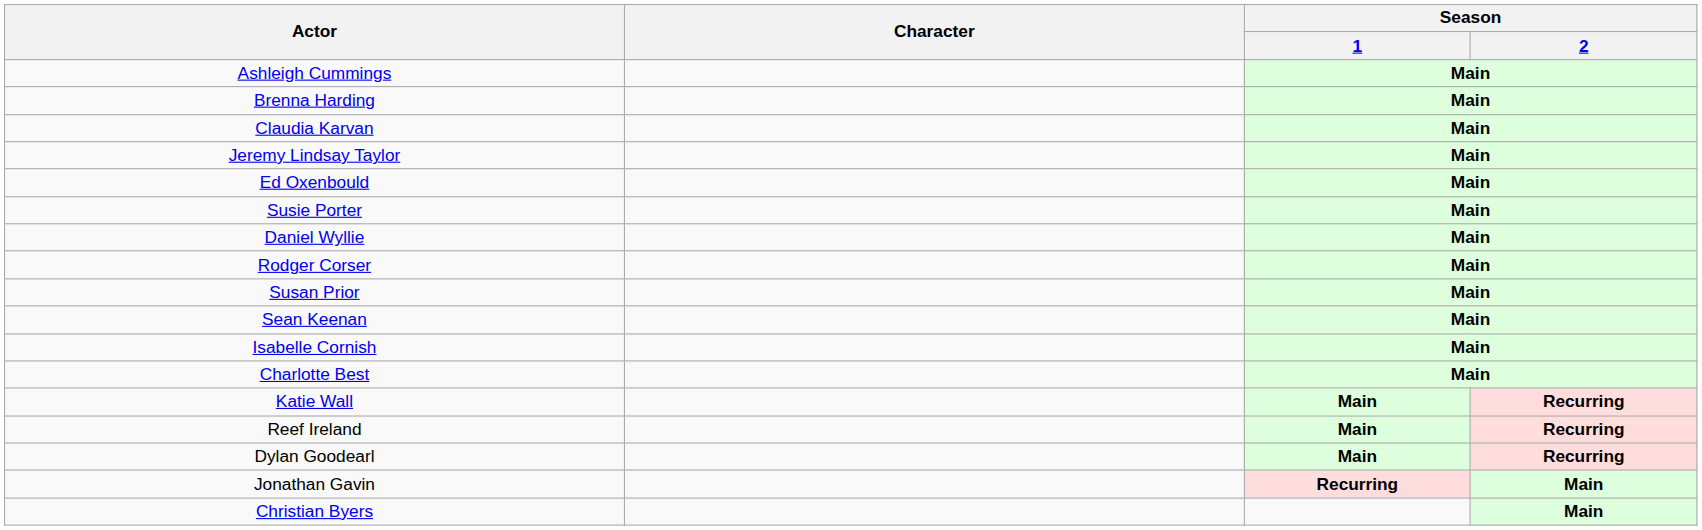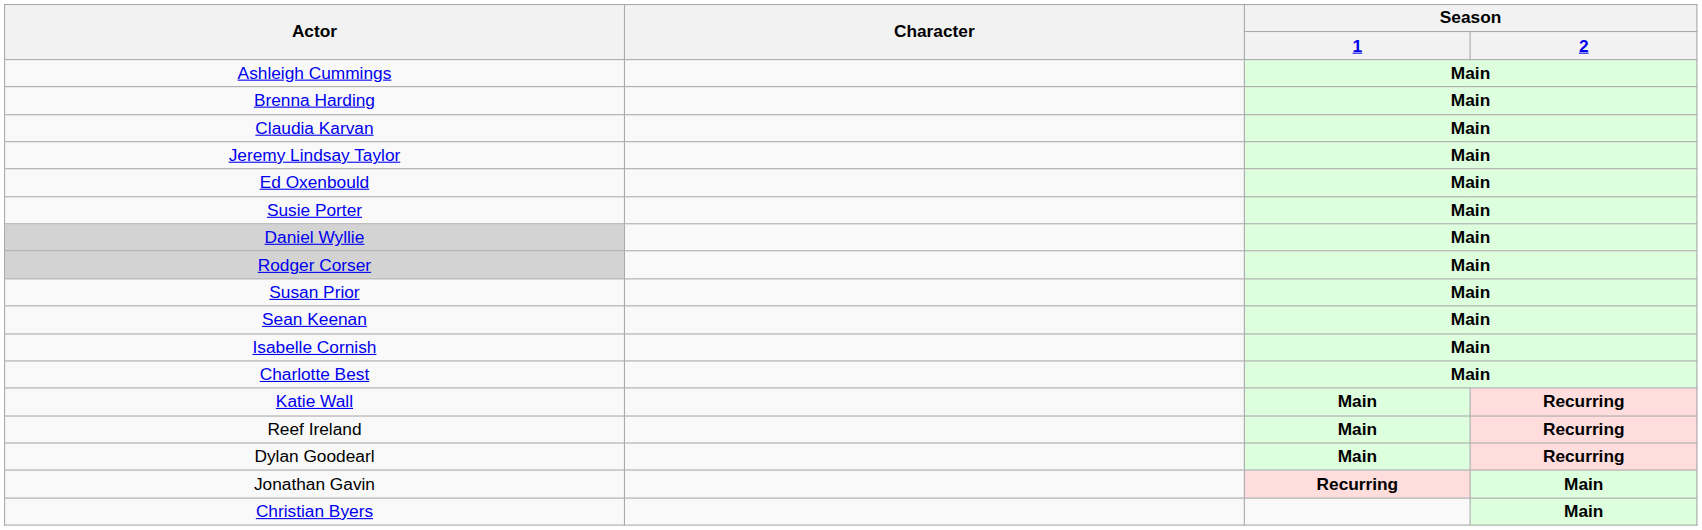Daniel Wyllie | Actor: no background -> lightgrey background
Rodger Corser | Actor: no background -> lightgrey background
